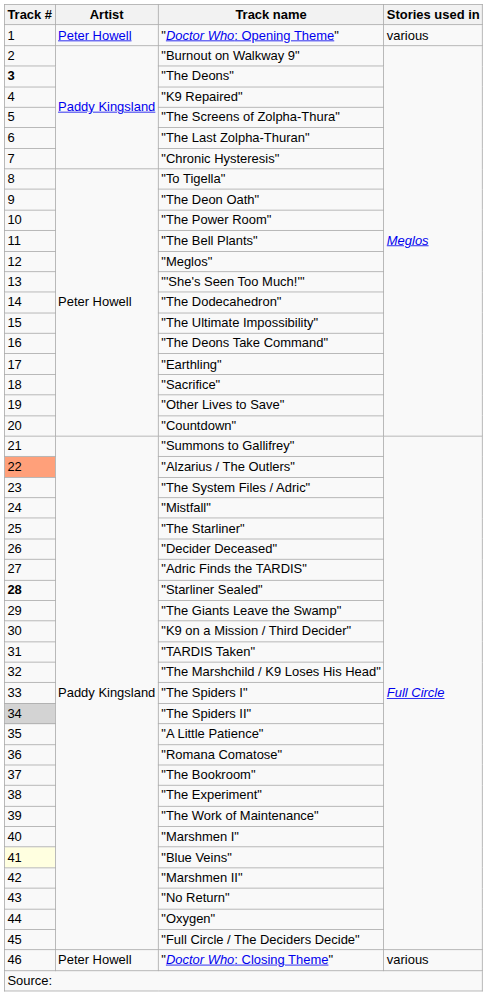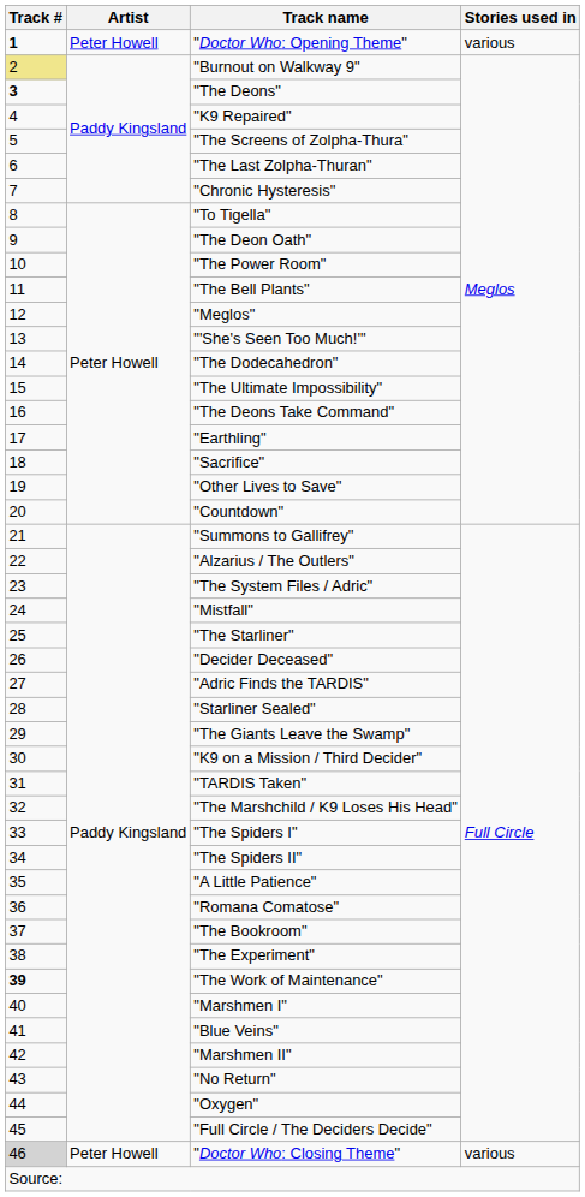"Doctor Who: Opening Theme" | Track #: normal -> bold
"Burnout on Walkway 9" | Track #: no background -> khaki background
"Alzarius / The Outlers" | Track #: lightsalmon background -> no background
"Starliner Sealed" | Track #: bold -> normal
"The Spiders II" | Track #: lightgrey background -> no background
"The Work of Maintenance" | Track #: normal -> bold
"Blue Veins" | Track #: lightyellow background -> no background
"Doctor Who: Closing Theme" | Track #: no background -> lightgrey background
